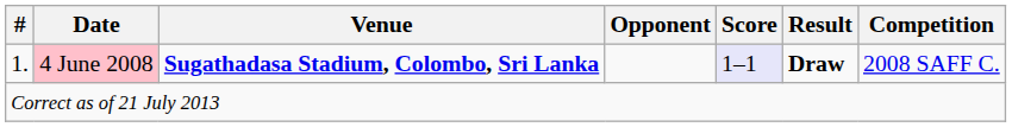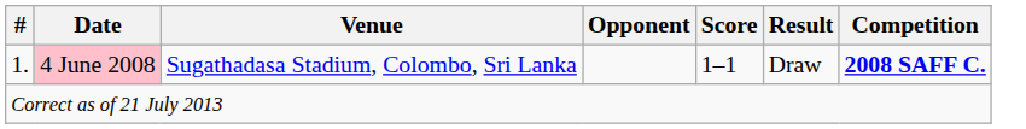1. | Venue: bold -> normal
1. | Score: lavender background -> no background
1. | Result: bold -> normal
1. | Competition: normal -> bold
